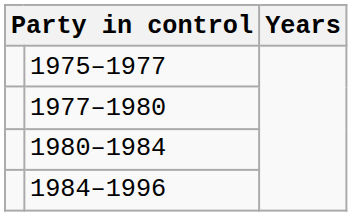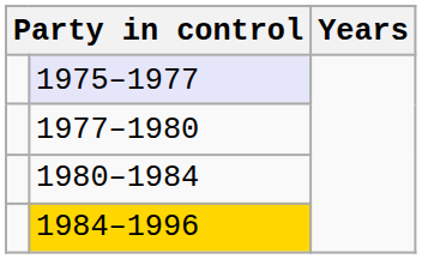1975–1977 | column 2: no background -> lavender background
1984–1996 | column 2: no background -> gold background
